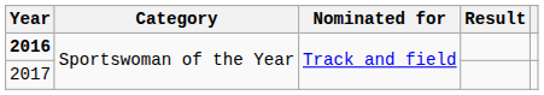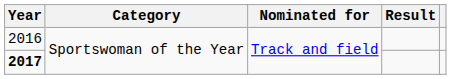2016 | Year: bold -> normal
2017 | Year: normal -> bold
